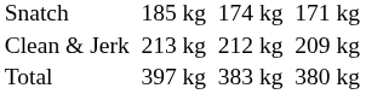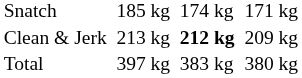Clean & Jerk | column 3: normal -> bold
